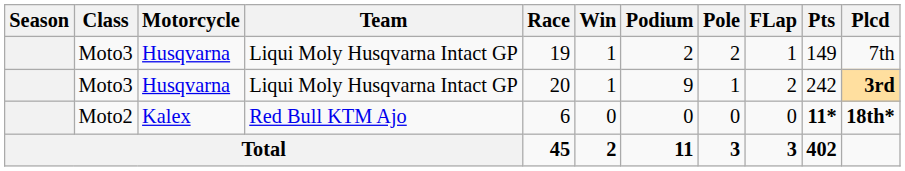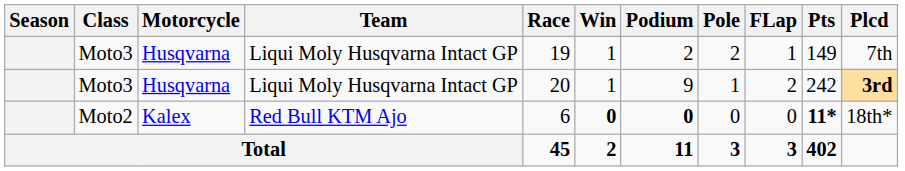Moto2 | Win: normal -> bold
Moto2 | Podium: normal -> bold
Moto2 | Plcd: bold -> normal
